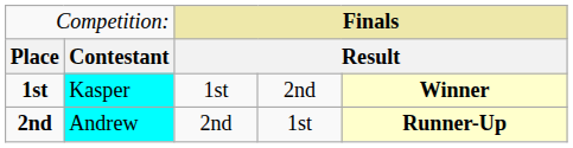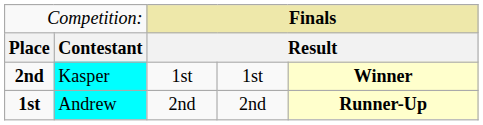row 3 | column 1: 1st -> 2nd
row 3 | column 4: 2nd -> 1st
row 4 | column 1: 2nd -> 1st
row 4 | column 4: 1st -> 2nd
